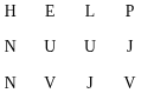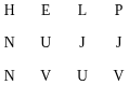row 2 | column 3: U -> J
row 3 | column 3: J -> U
